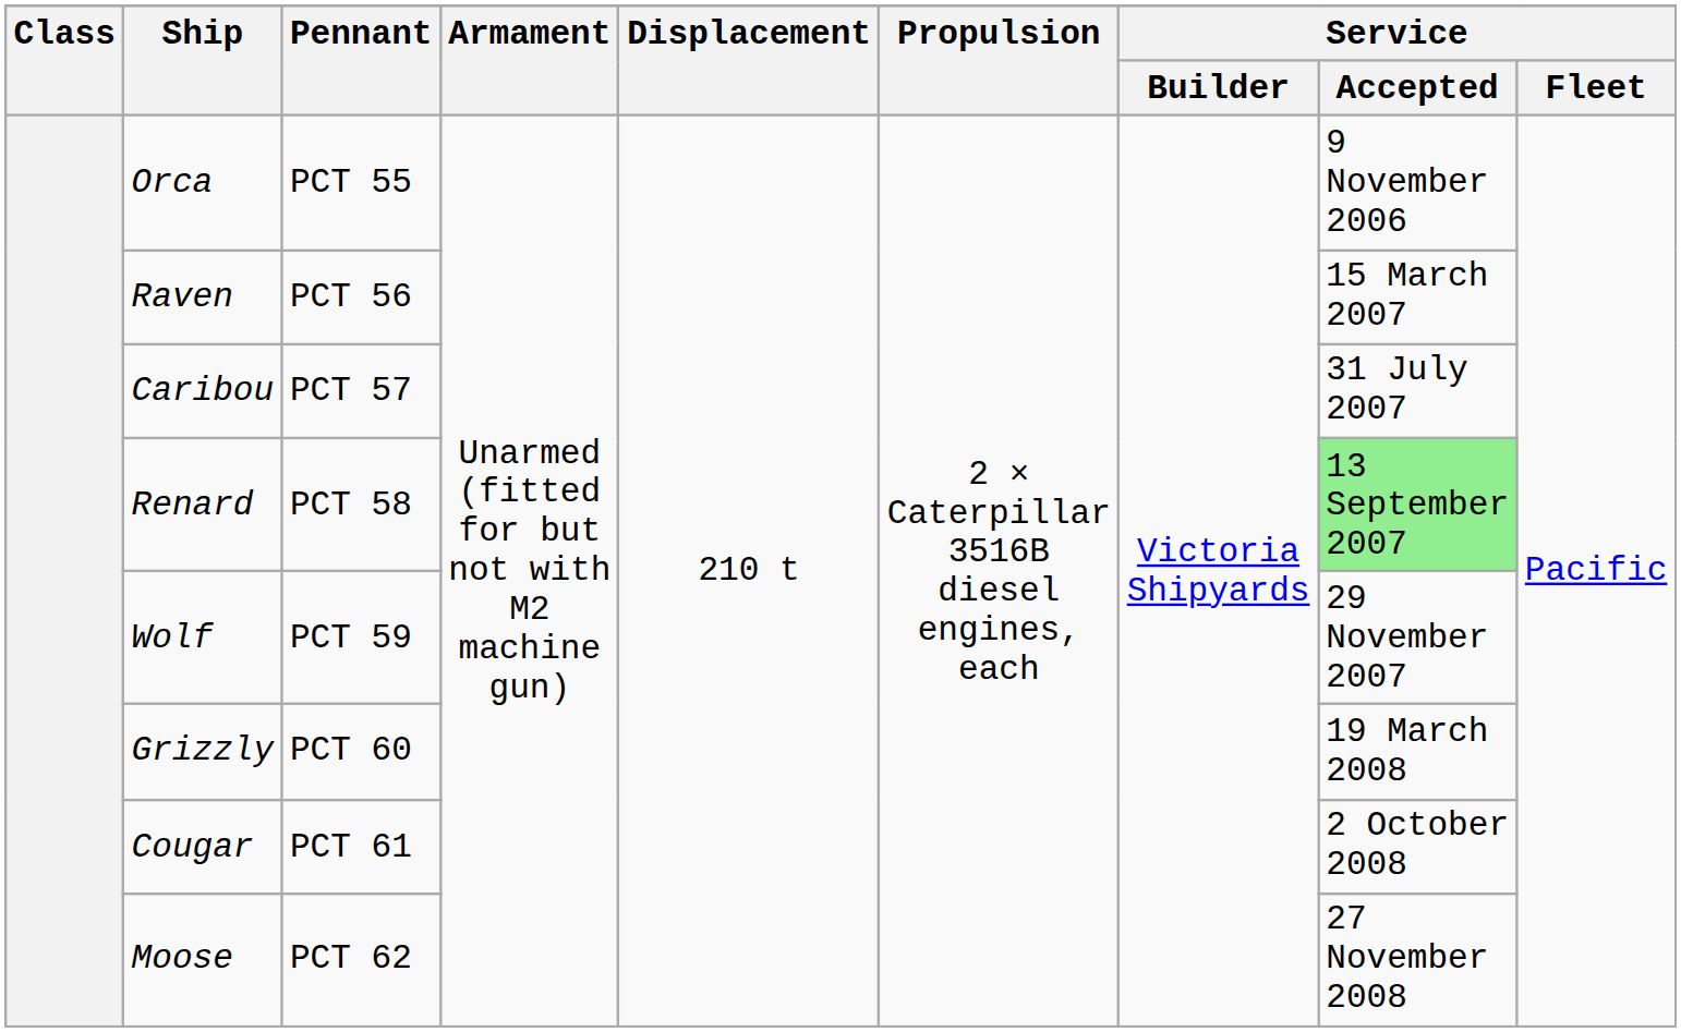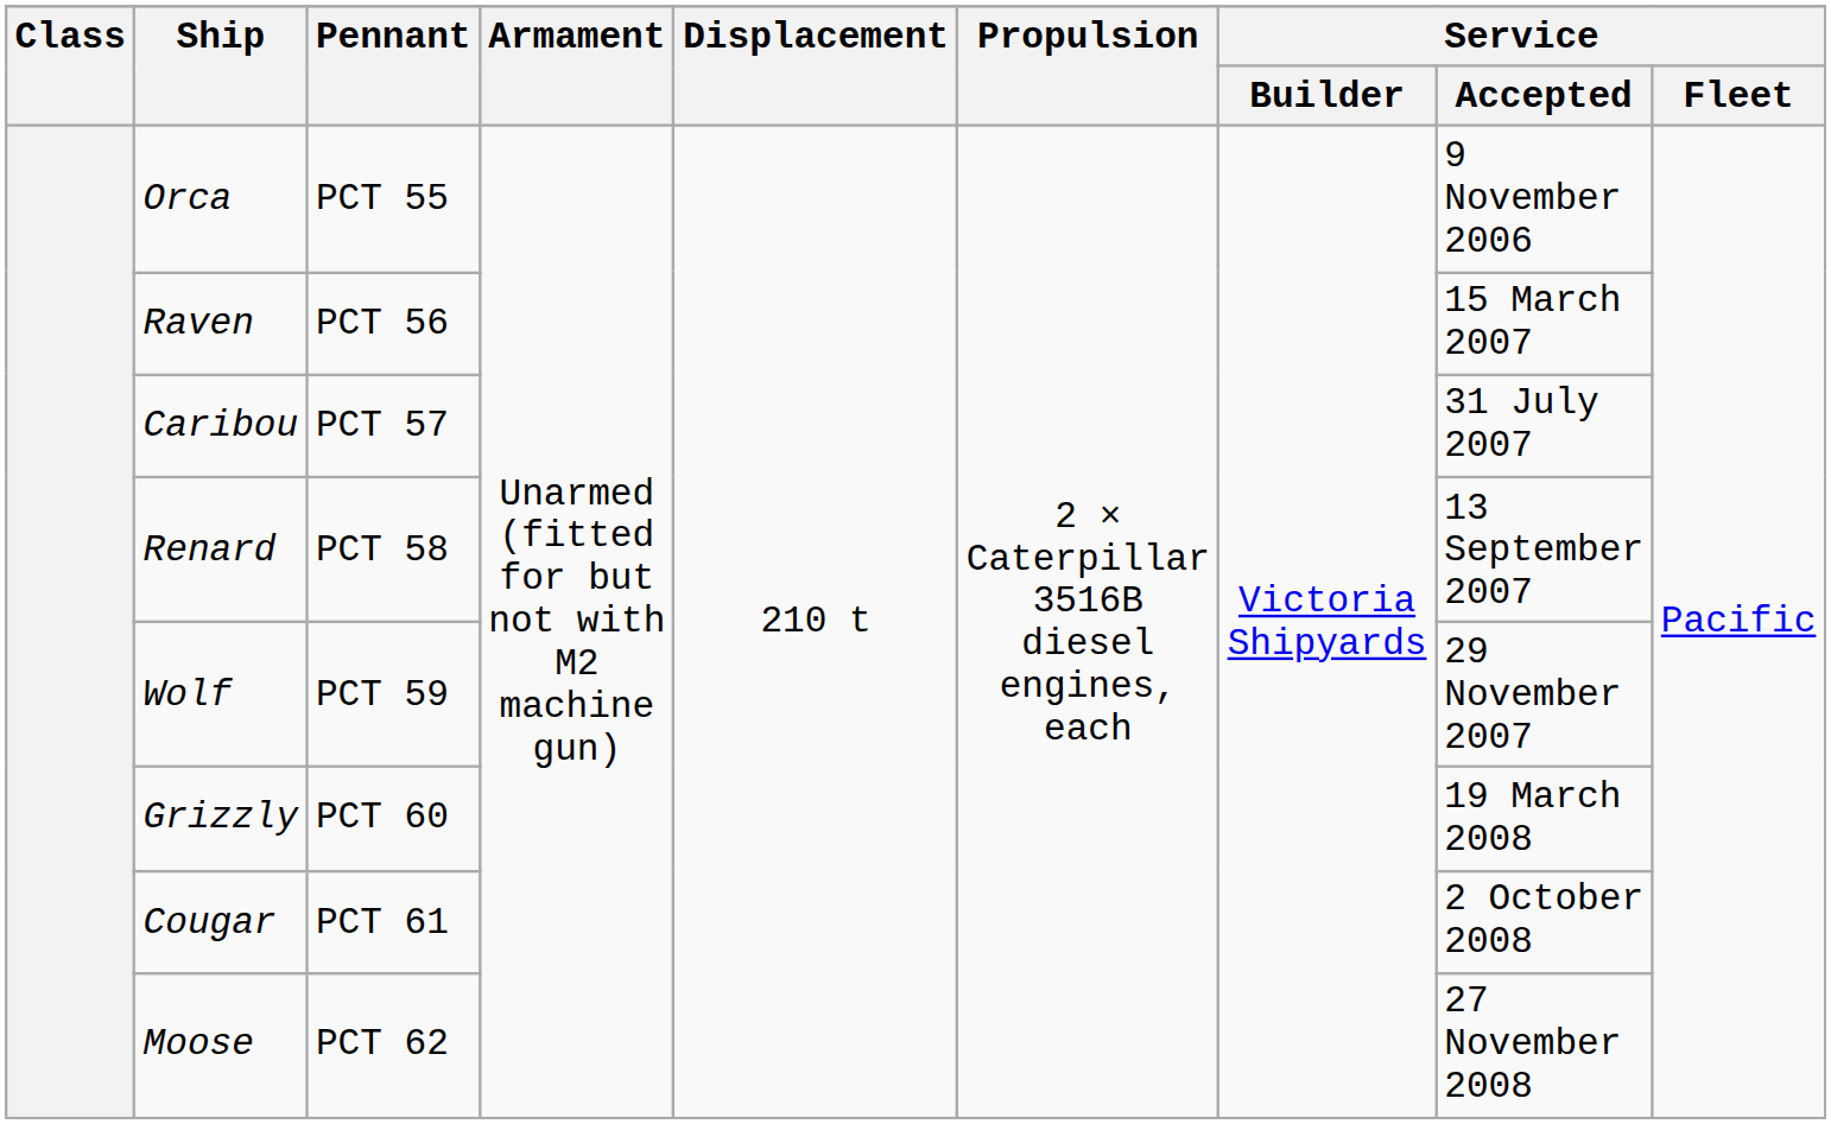Renard | Service / Accepted: lightgreen background -> no background
